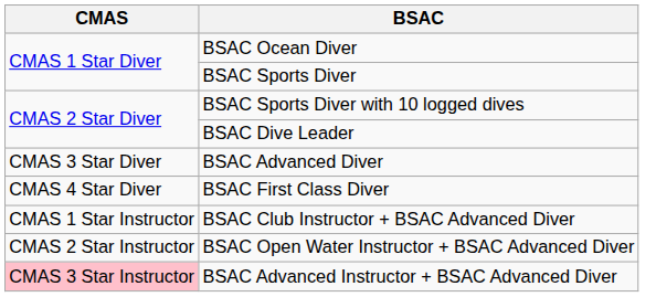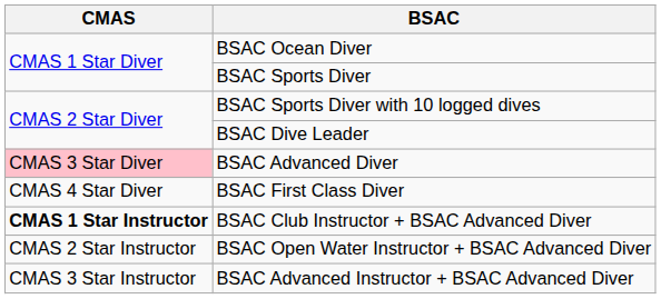BSAC Advanced Diver | CMAS: no background -> pink background
BSAC Club Instructor + BSAC Advanced Diver | CMAS: normal -> bold
BSAC Advanced Instructor + BSAC Advanced Diver | CMAS: pink background -> no background
